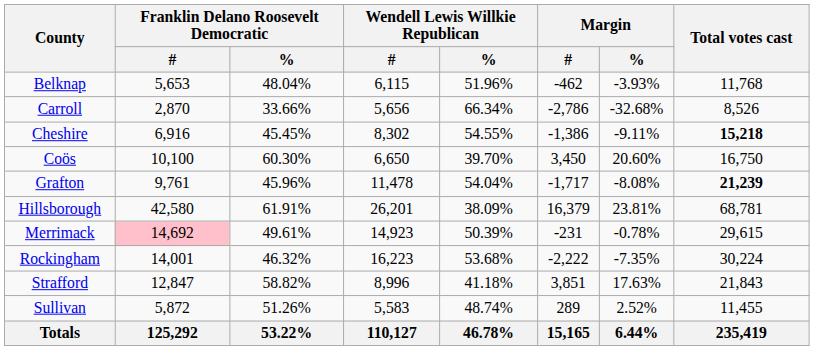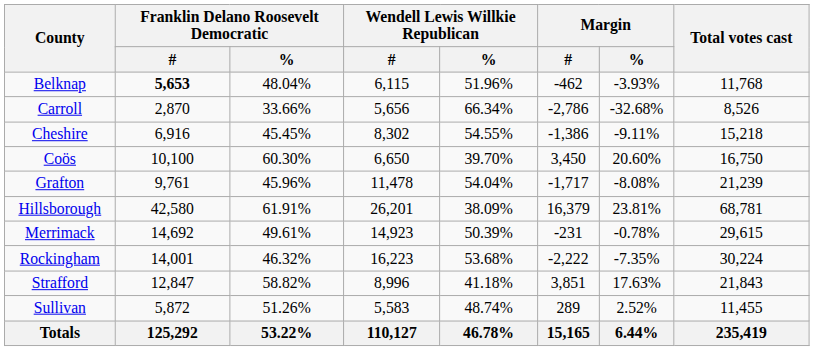Belknap | Franklin Delano Roosevelt Democratic / #: normal -> bold
Cheshire | Total votes cast: bold -> normal
Grafton | Total votes cast: bold -> normal
Merrimack | Franklin Delano Roosevelt Democratic / #: pink background -> no background
